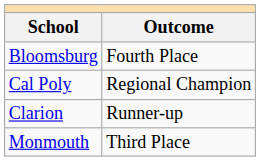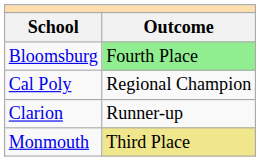Bloomsburg | Outcome: no background -> lightgreen background
Monmouth | Outcome: no background -> khaki background
